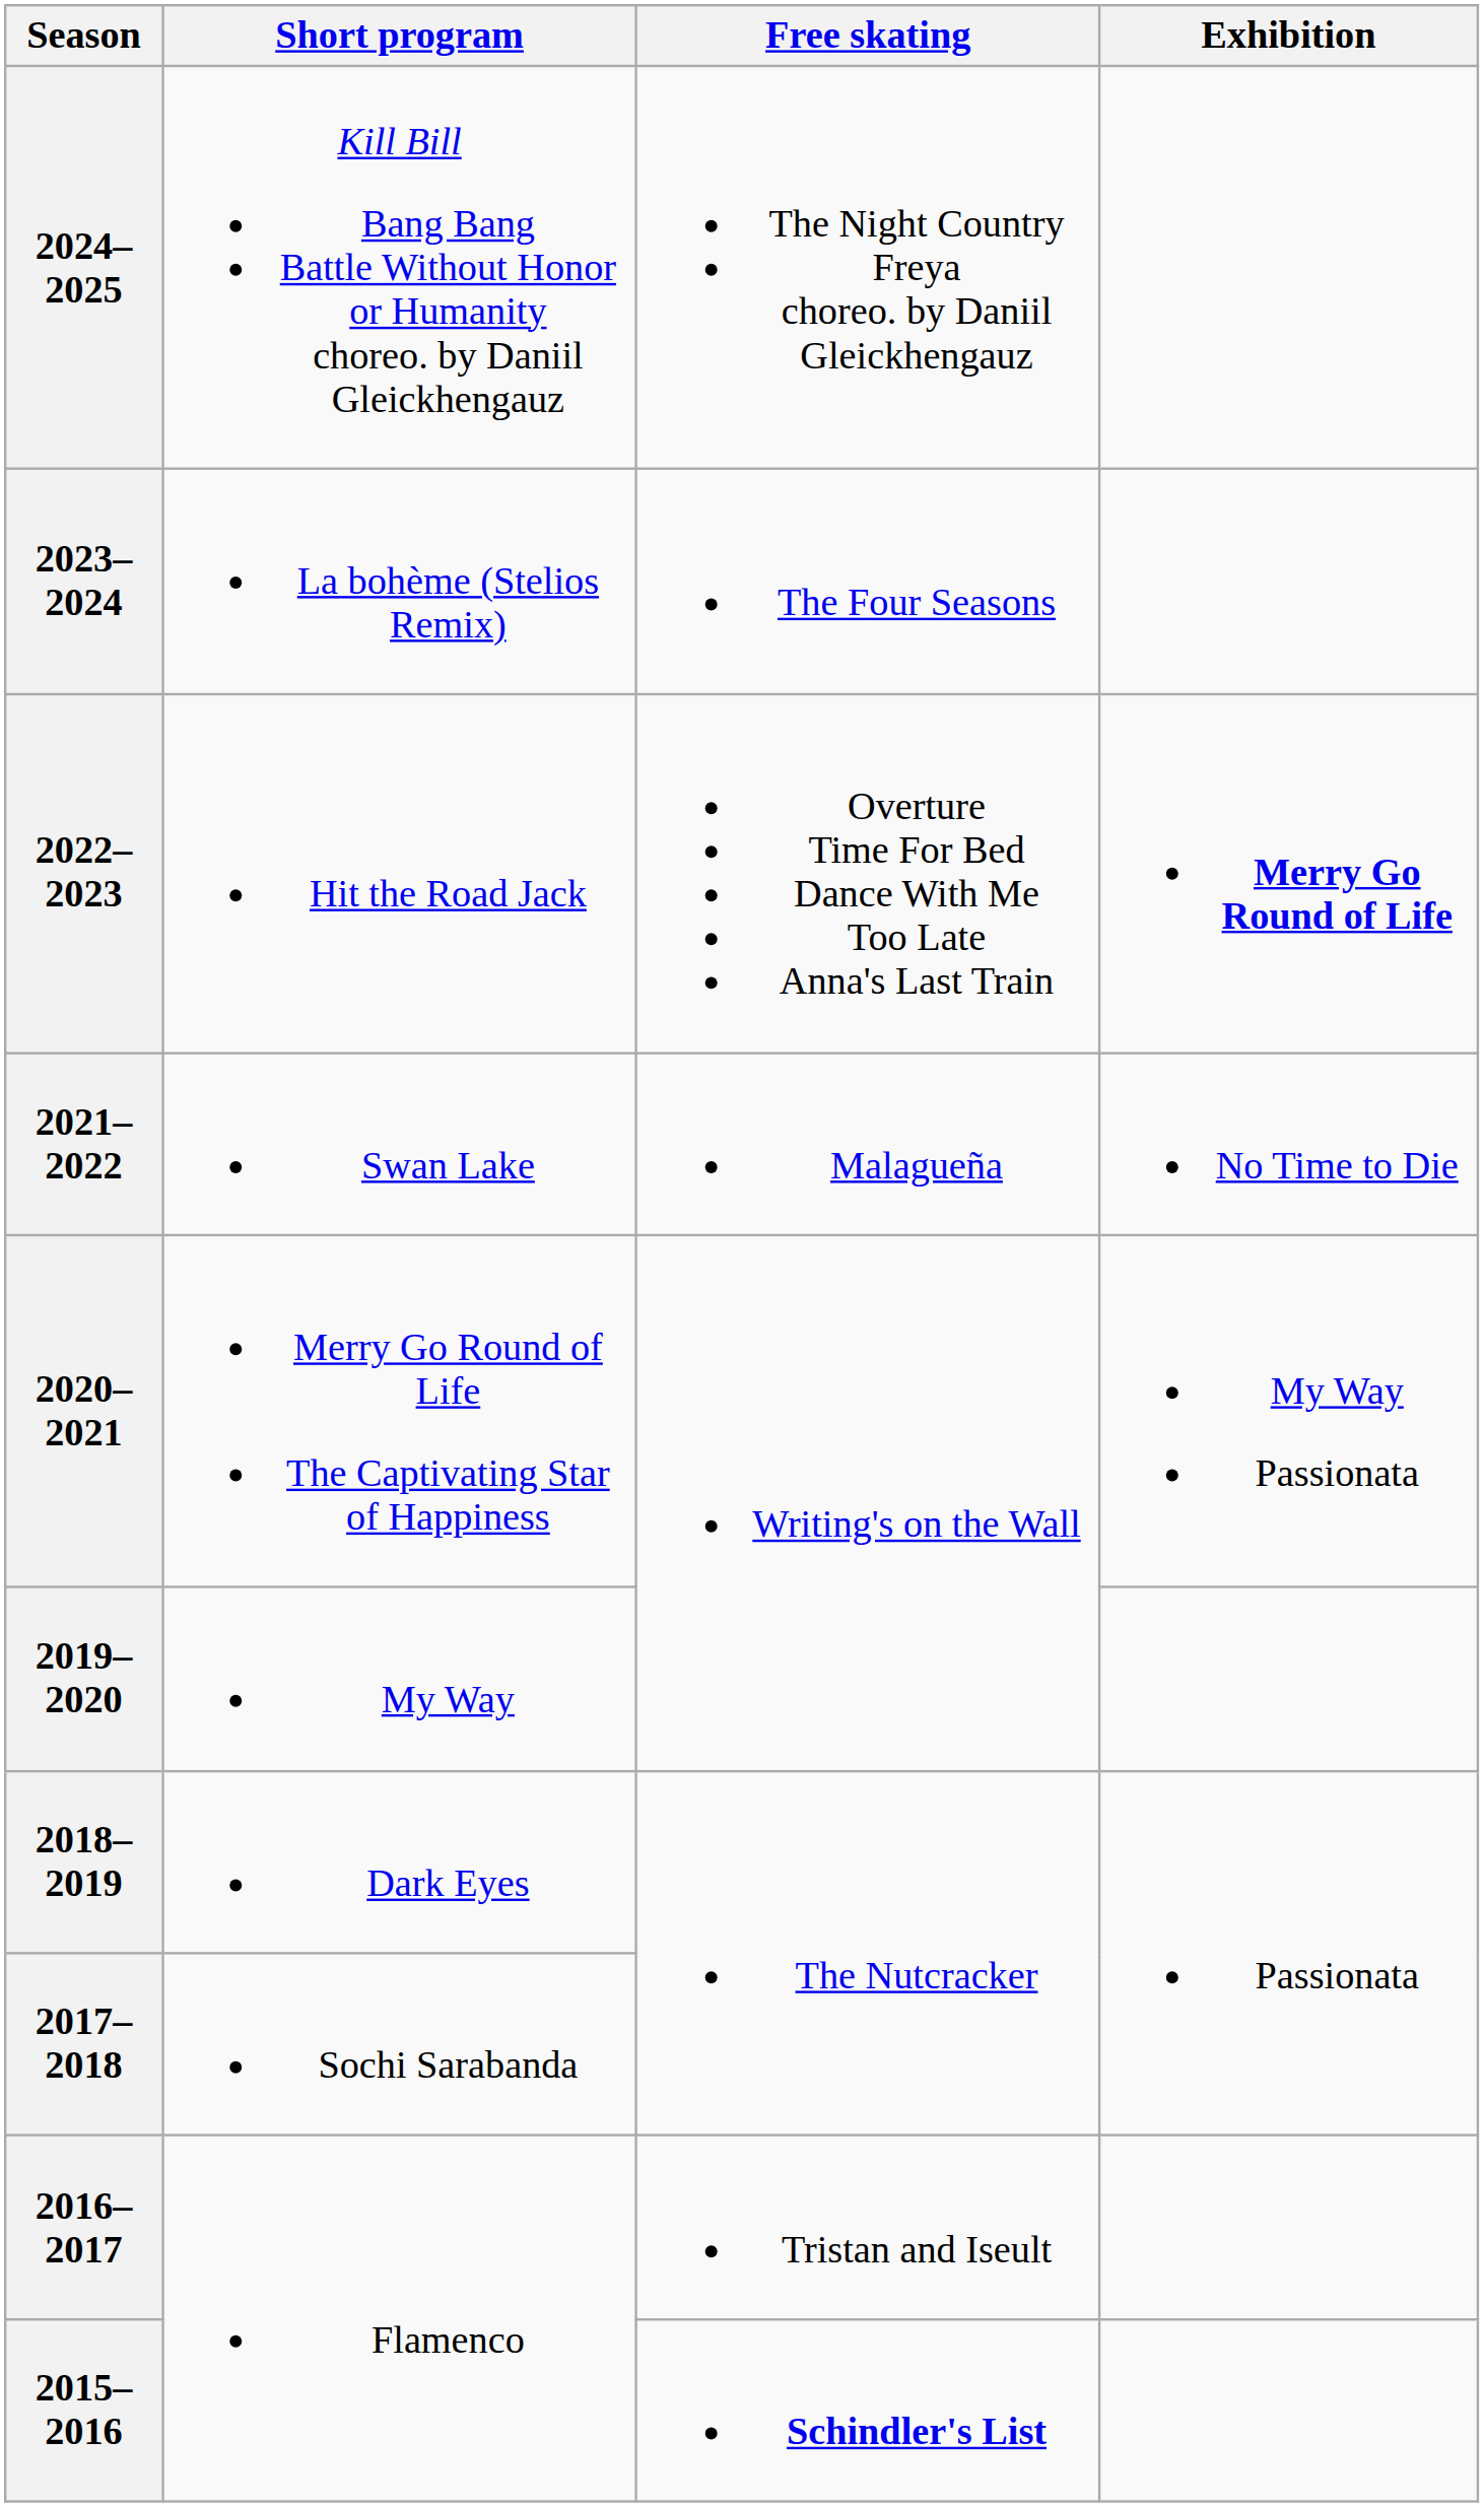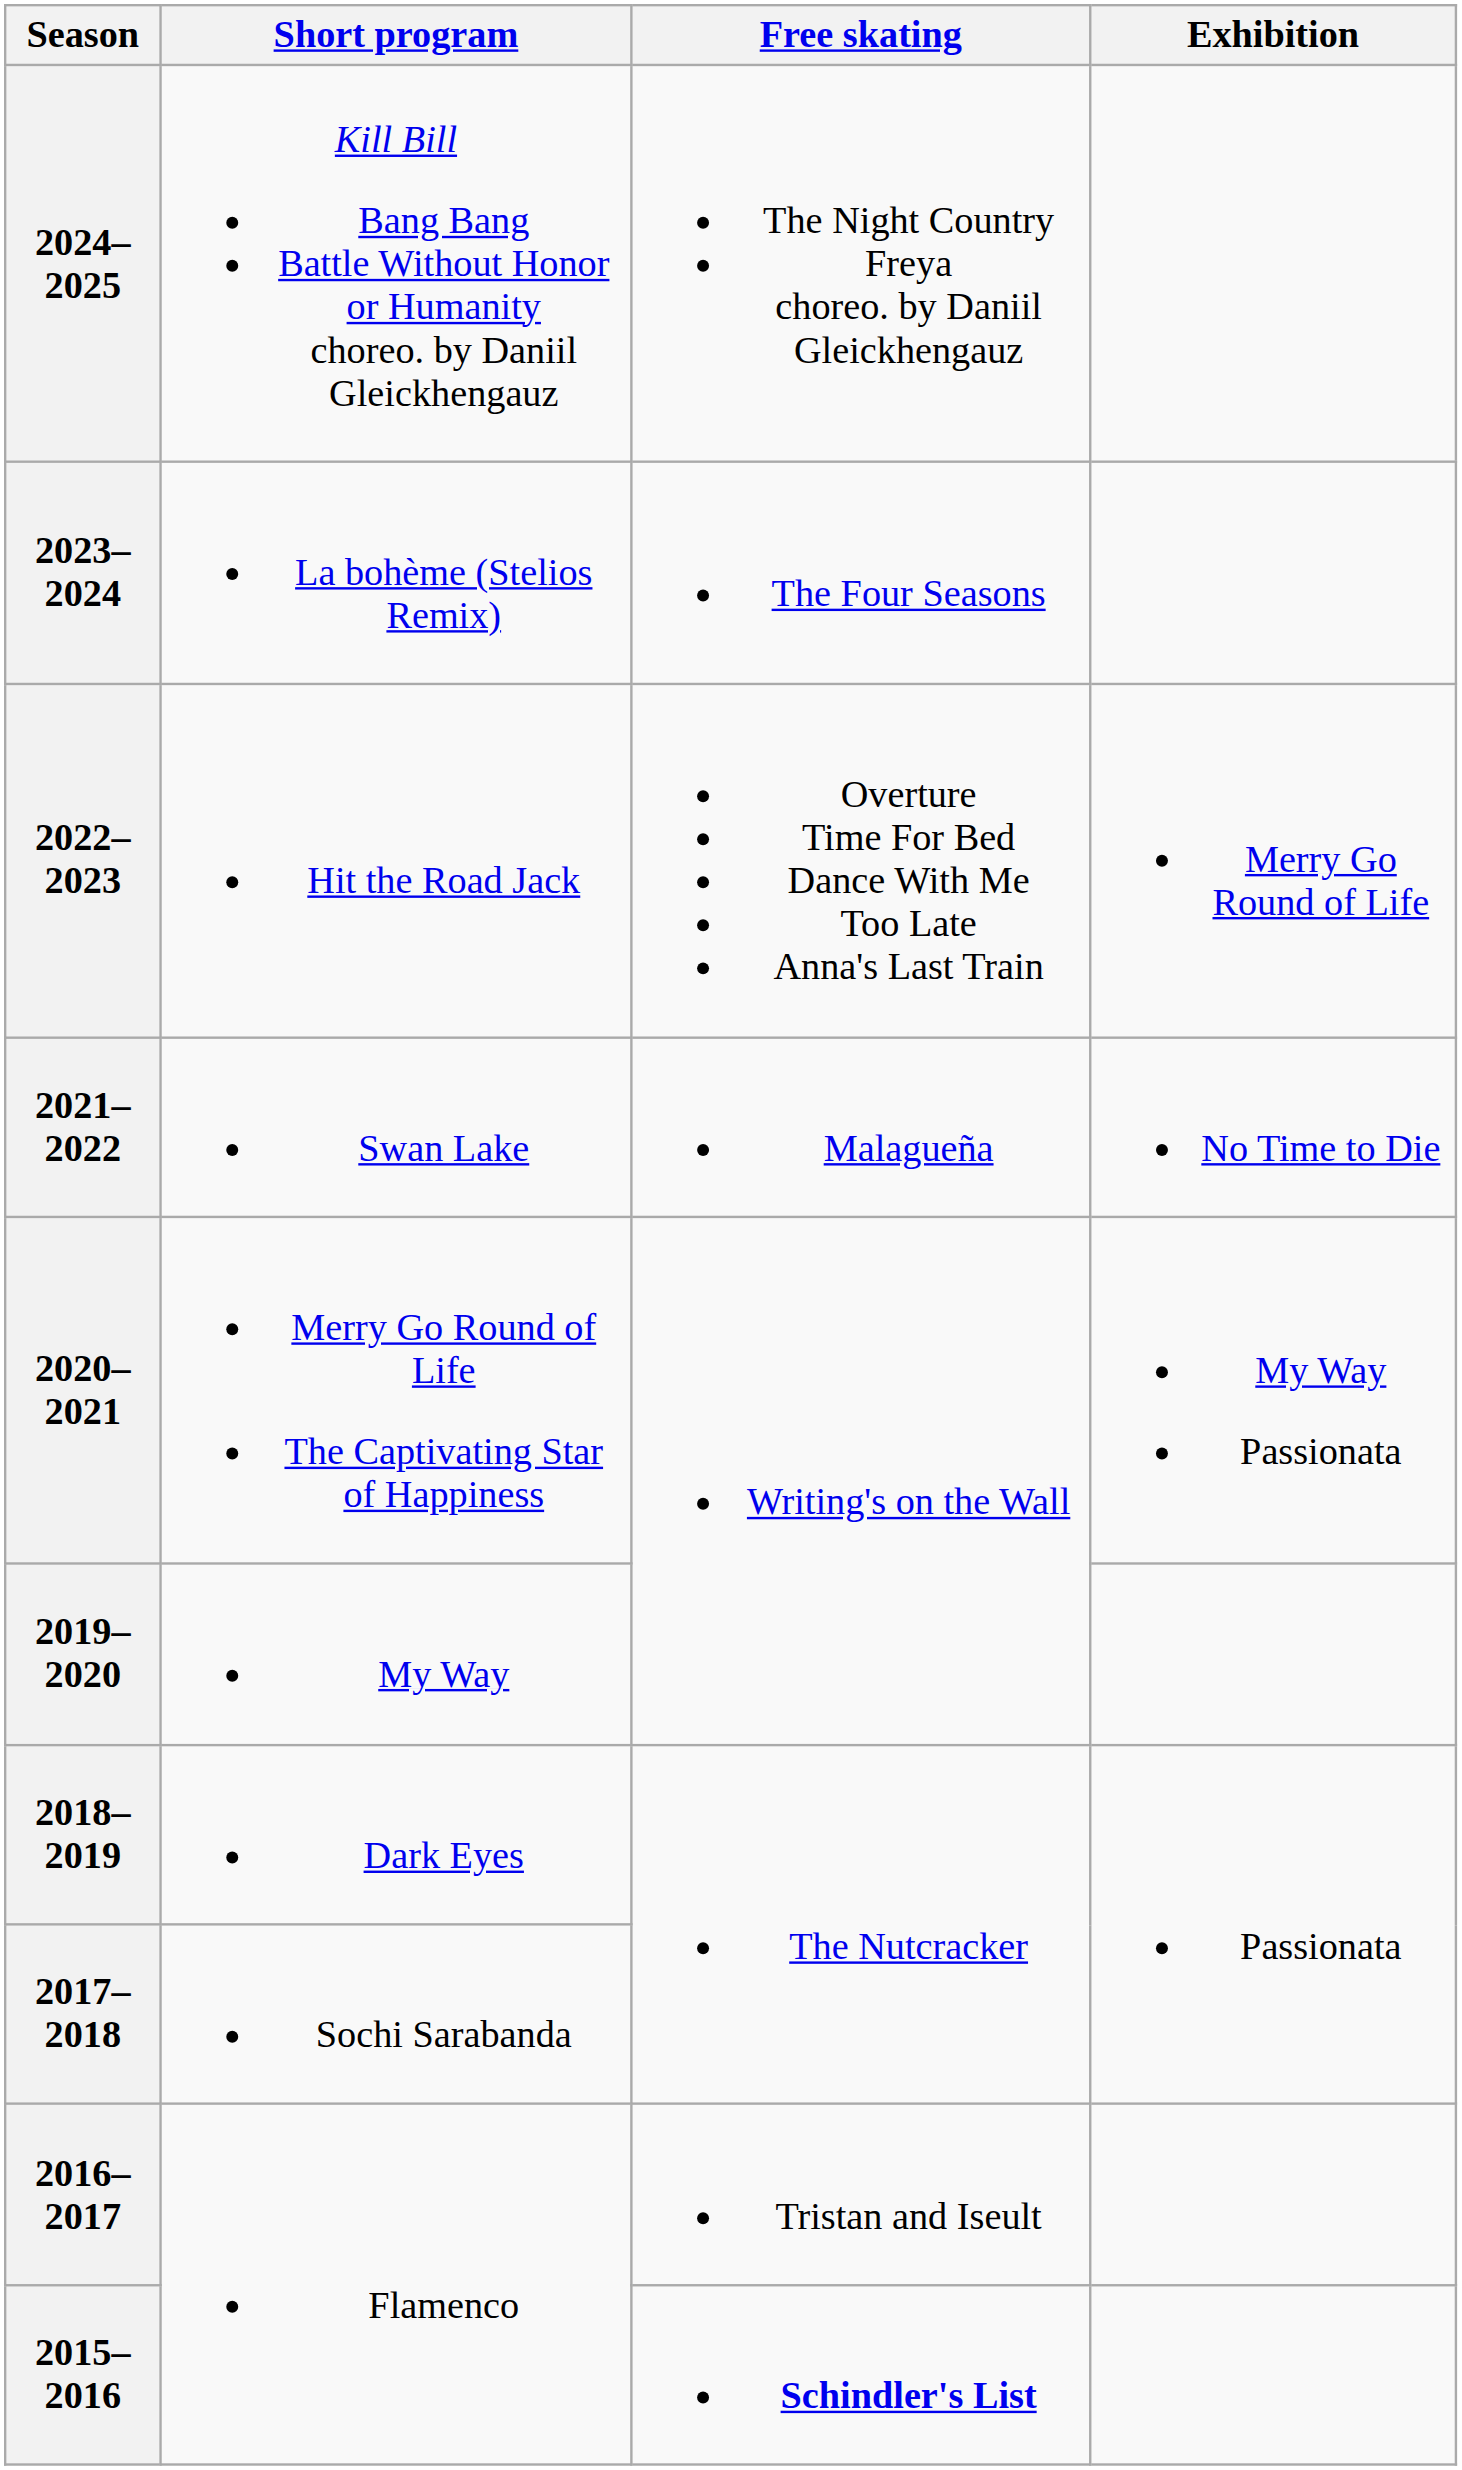2022–2023 | Exhibition: bold -> normal
